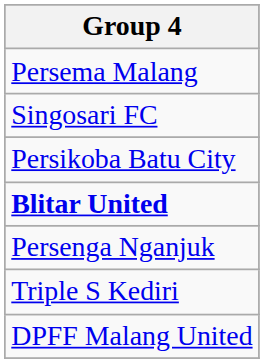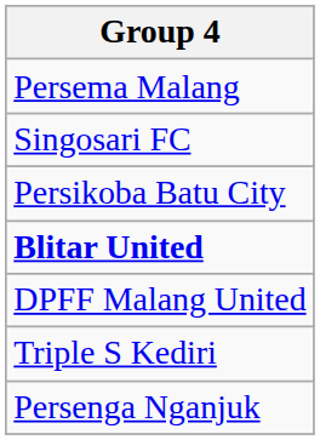row 6 | column 1: Persenga Nganjuk -> DPFF Malang United
row 8 | column 1: DPFF Malang United -> Persenga Nganjuk
